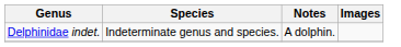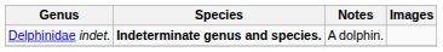Delphinidae indet. | Species: normal -> bold
